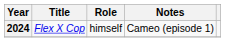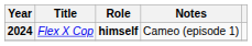2024 | Role: normal -> bold
